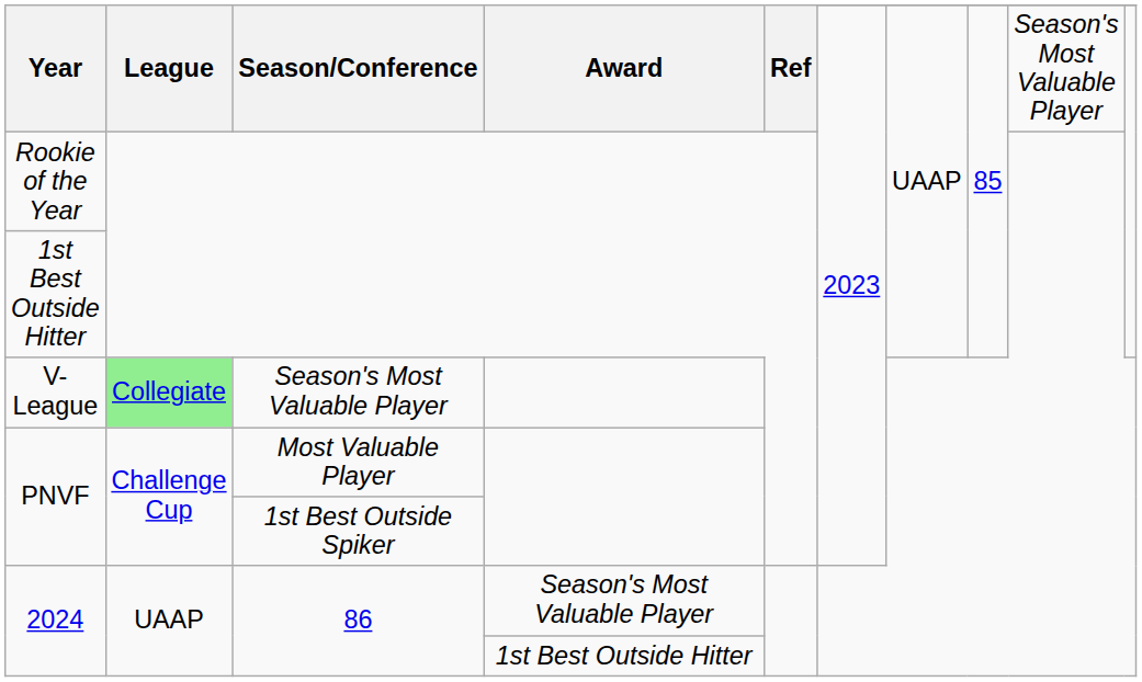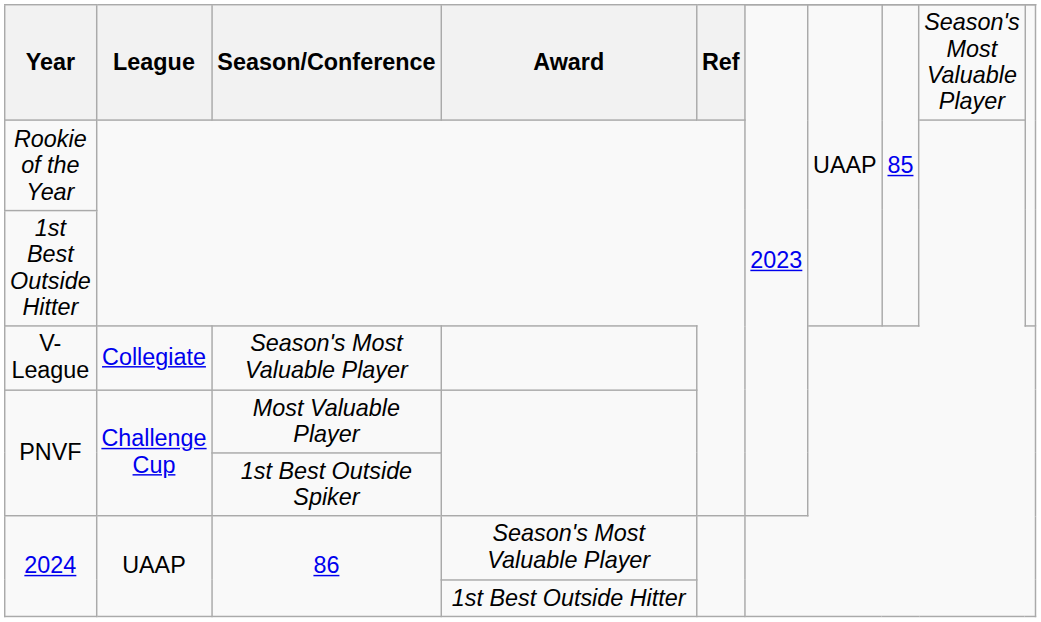V-League | League: lightgreen background -> no background
